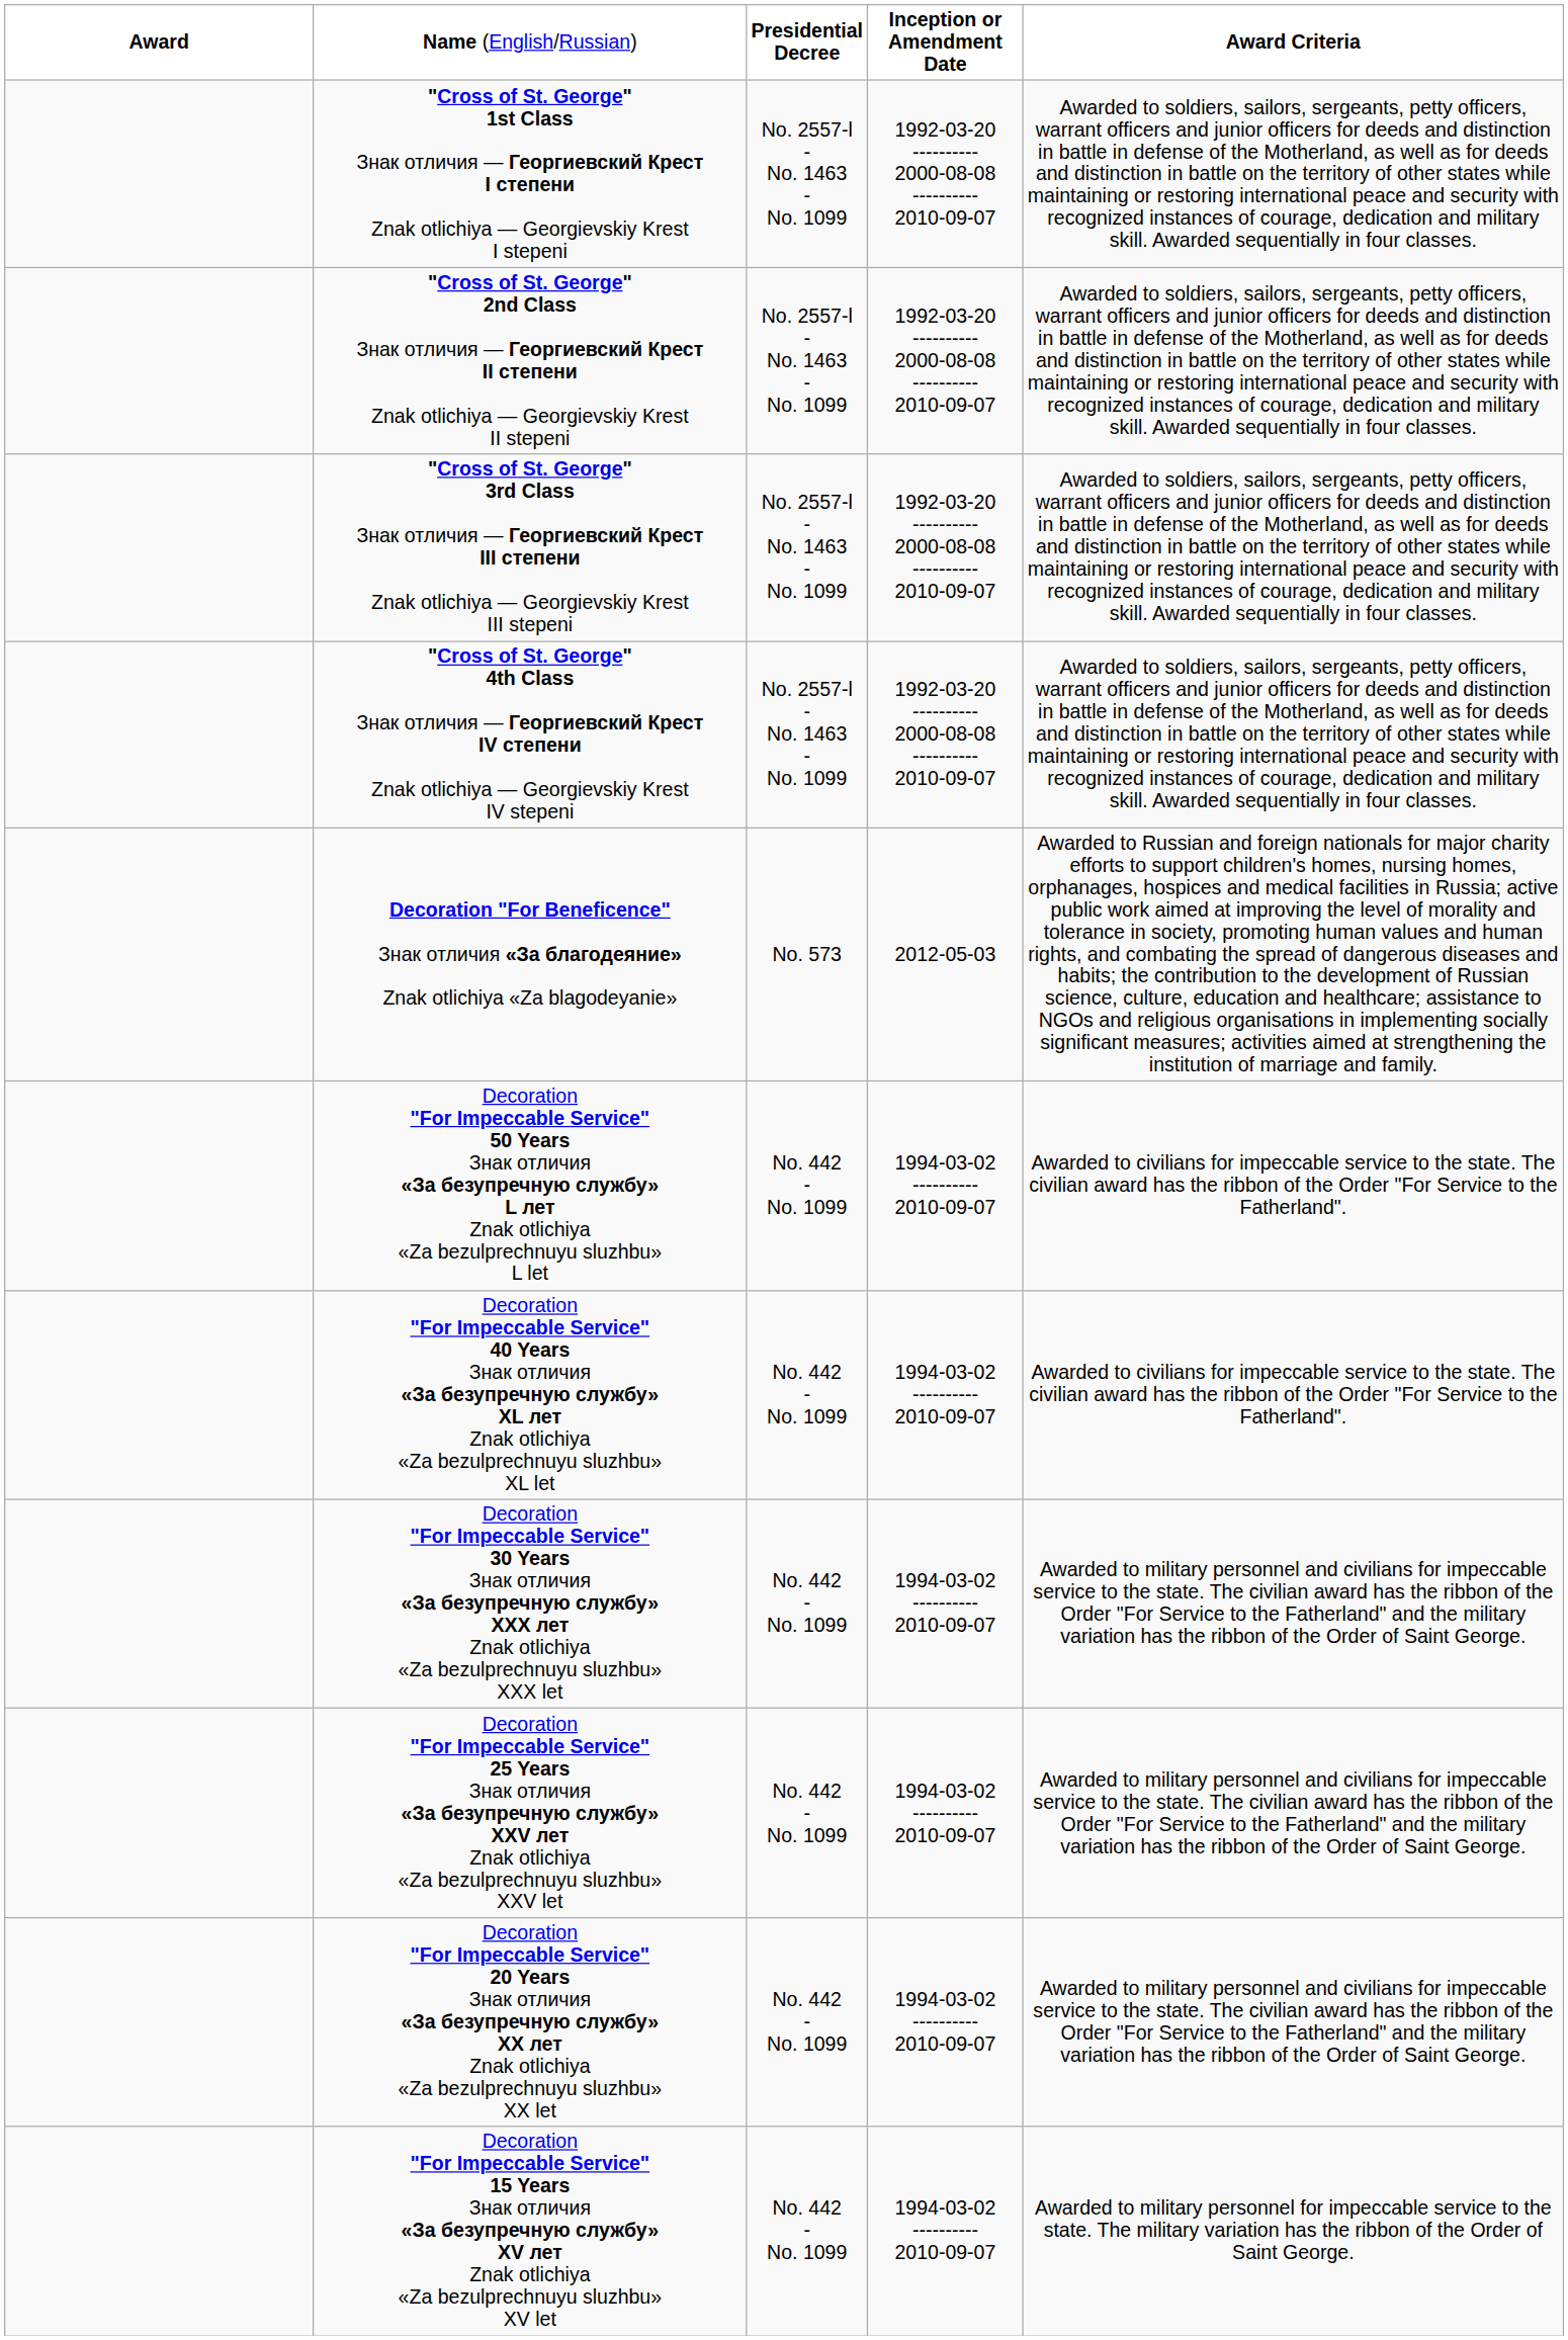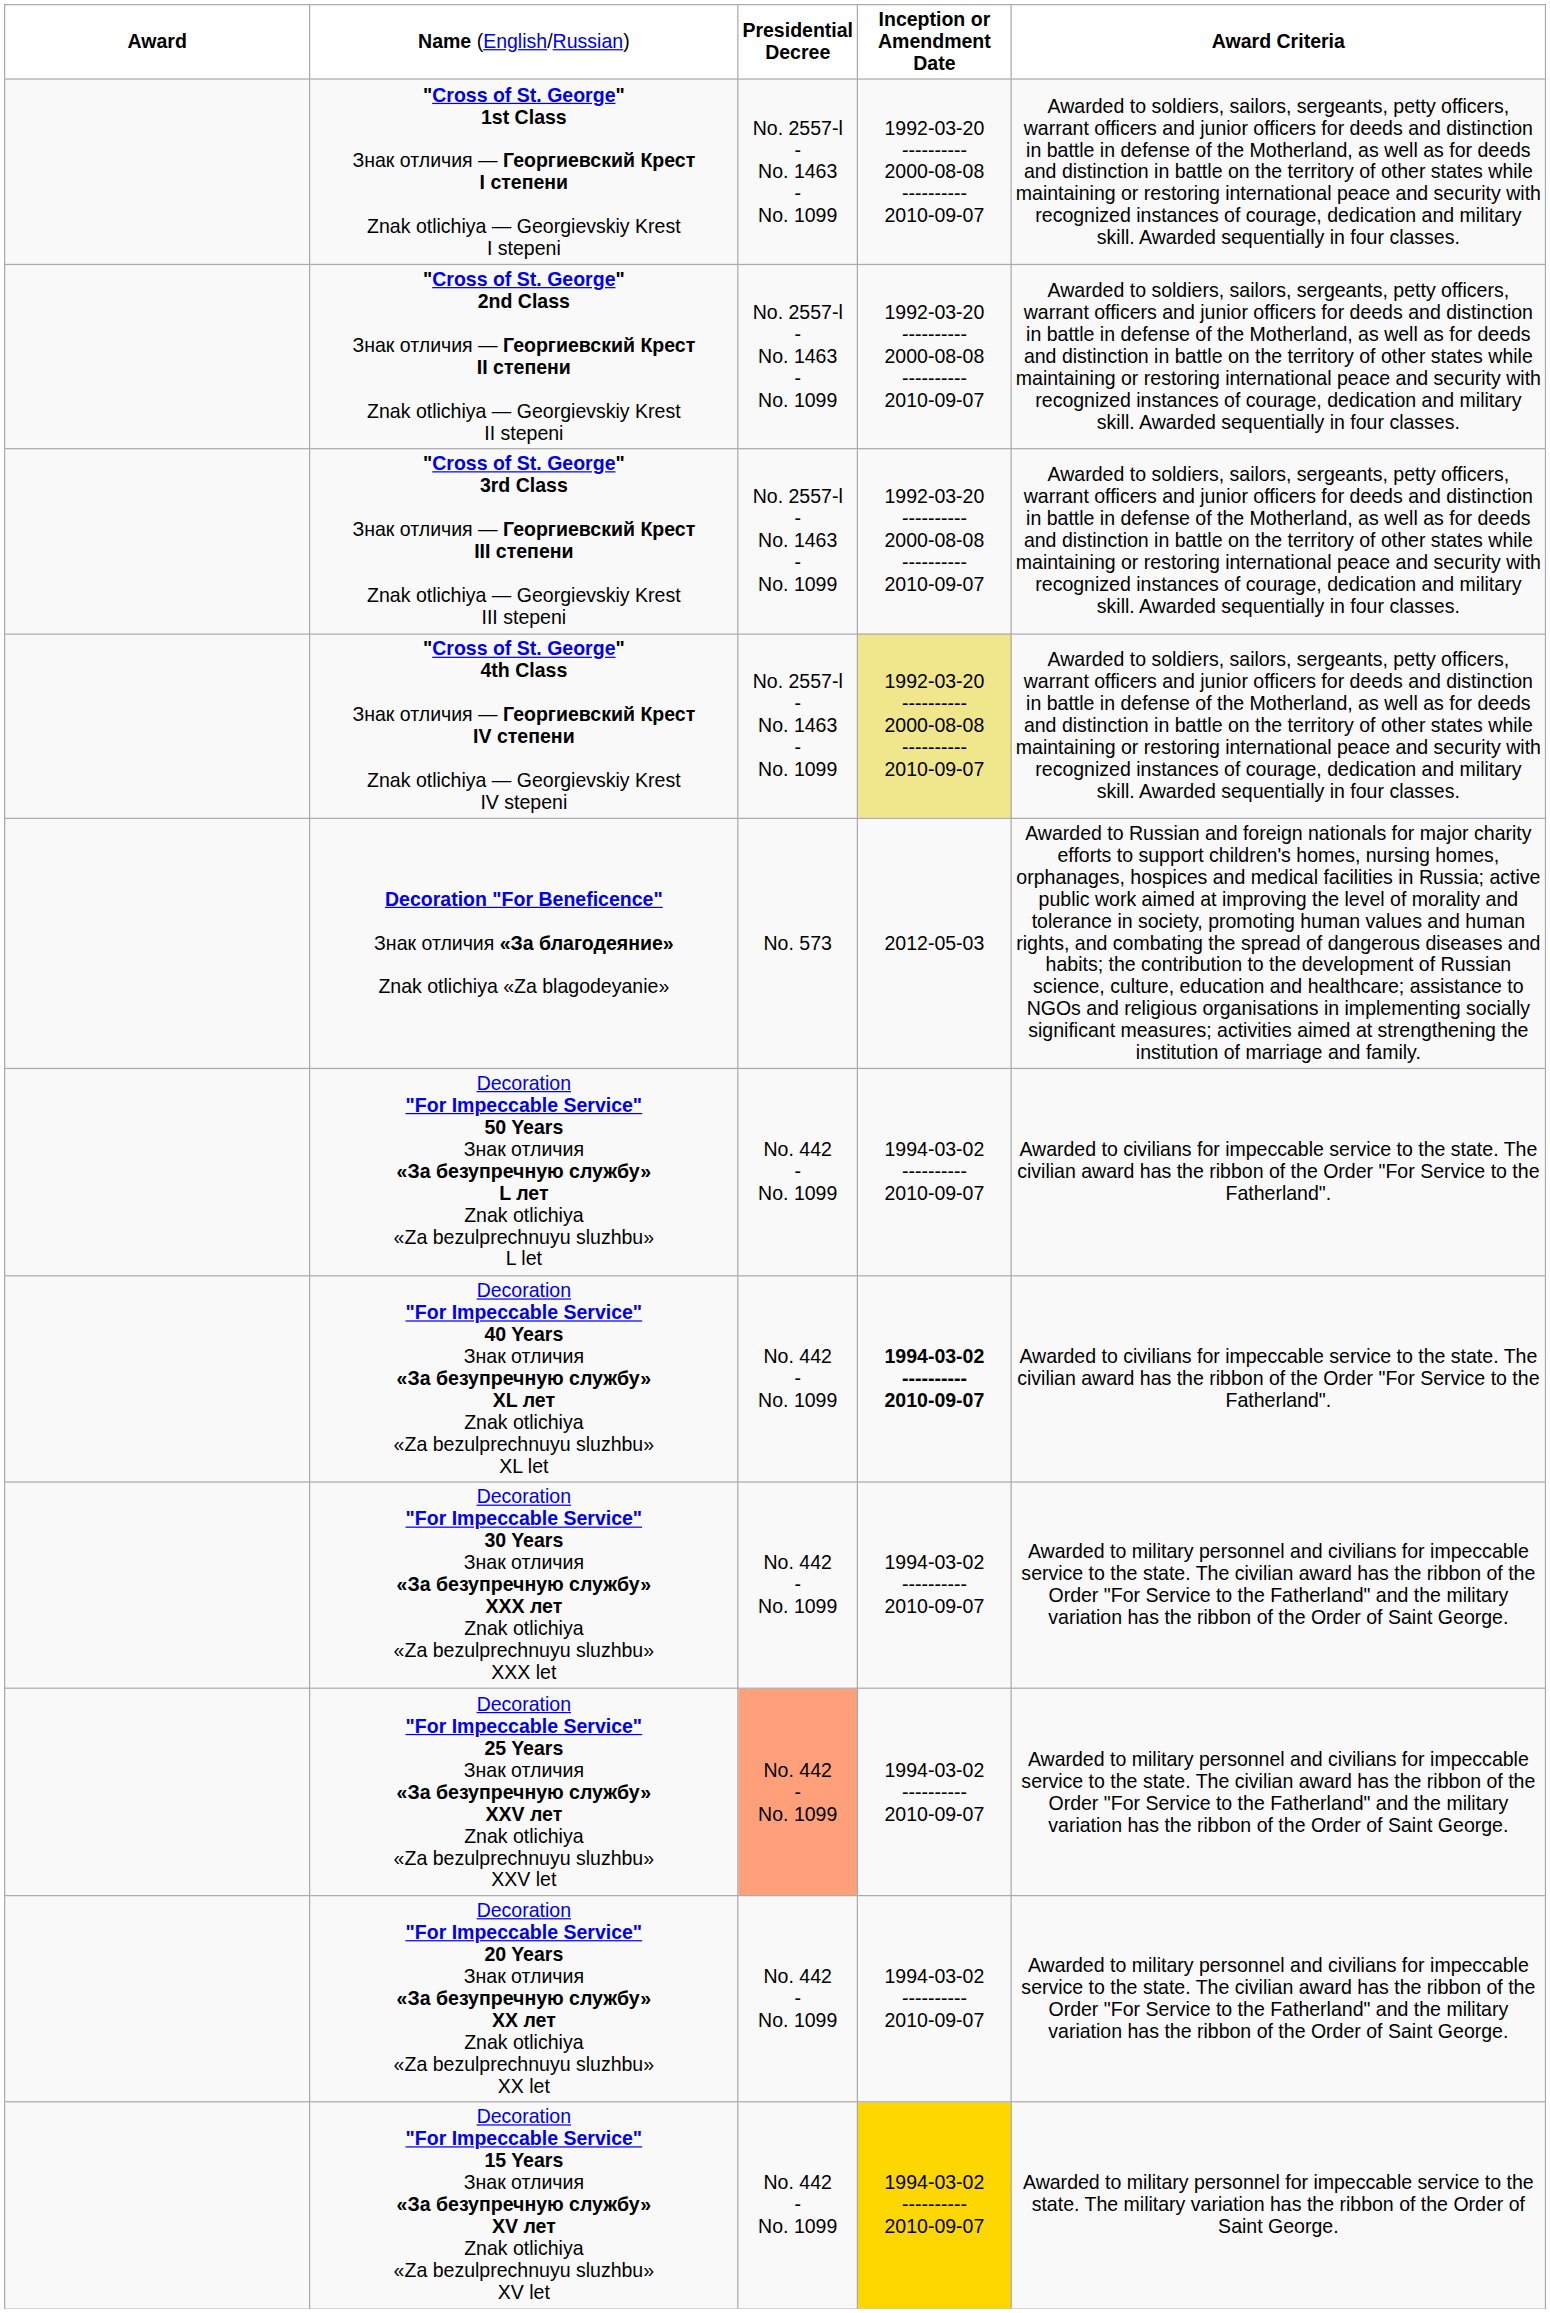row 5 | column 4: no background -> khaki background
row 8 | column 4: normal -> bold
row 10 | column 3: no background -> lightsalmon background
row 12 | column 4: no background -> gold background
